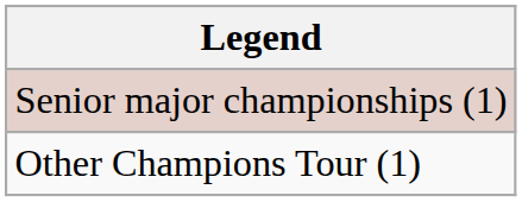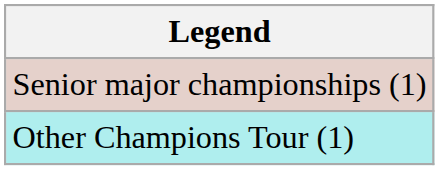row 3 | column 1: no background -> paleturquoise background
